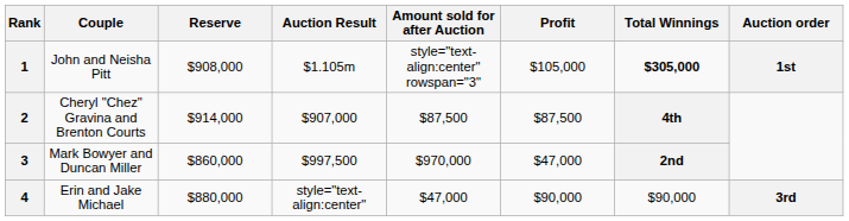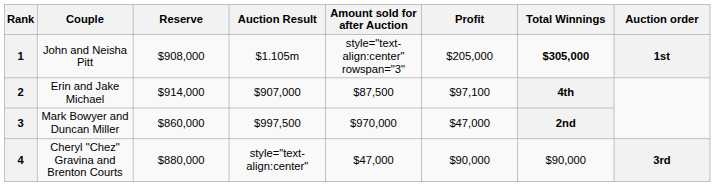1 | Profit: $105,000 -> $205,000
2 | Couple: Cheryl "Chez" Gravina and Brenton Courts -> Erin and Jake Michael
2 | Profit: $87,500 -> $97,100
4 | Couple: Erin and Jake Michael -> Cheryl "Chez" Gravina and Brenton Courts
